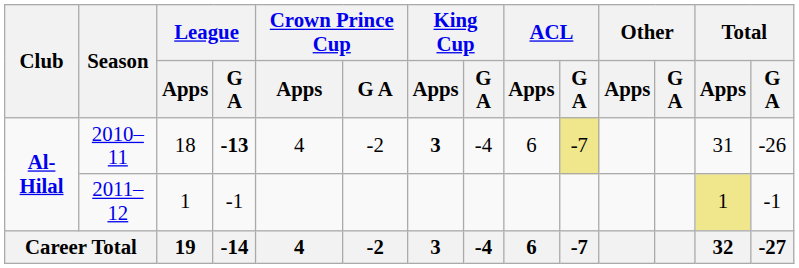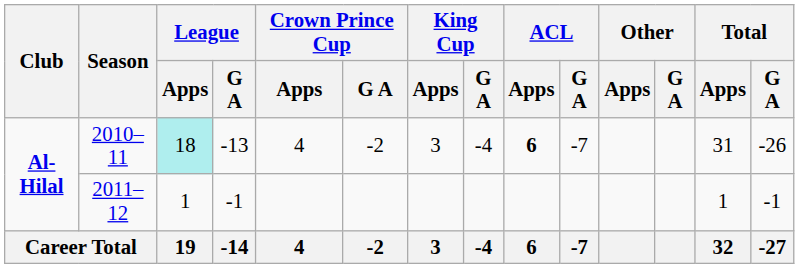2010–11 | League / Apps: no background -> paleturquoise background
2010–11 | League / G A: bold -> normal
2010–11 | King Cup / Apps: bold -> normal
2010–11 | ACL / Apps: normal -> bold
2010–11 | ACL / G A: khaki background -> no background
2011–12 | Total / Apps: khaki background -> no background
